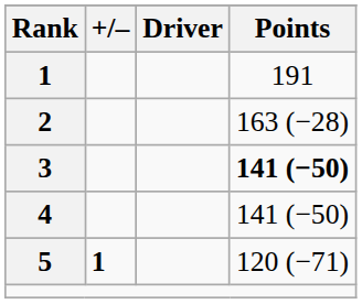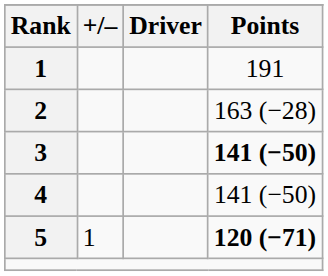5 | +/–: bold -> normal
5 | Points: normal -> bold
